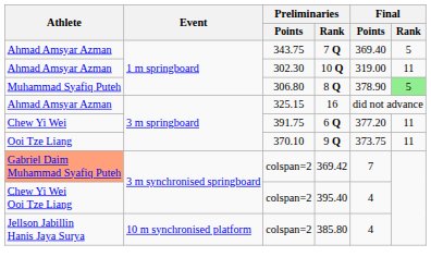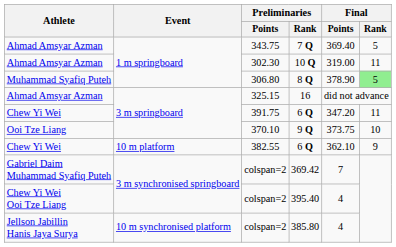391.75 / 6 Q | Final / Points: 377.20 -> 347.20
9 Q | Final / Rank: 11 -> 10
+ row: Chew Yi Wei | 10 m platform | 382.55 | 6 Q | 362.10 | 9
369.42 | Athlete: lightsalmon background -> no background
